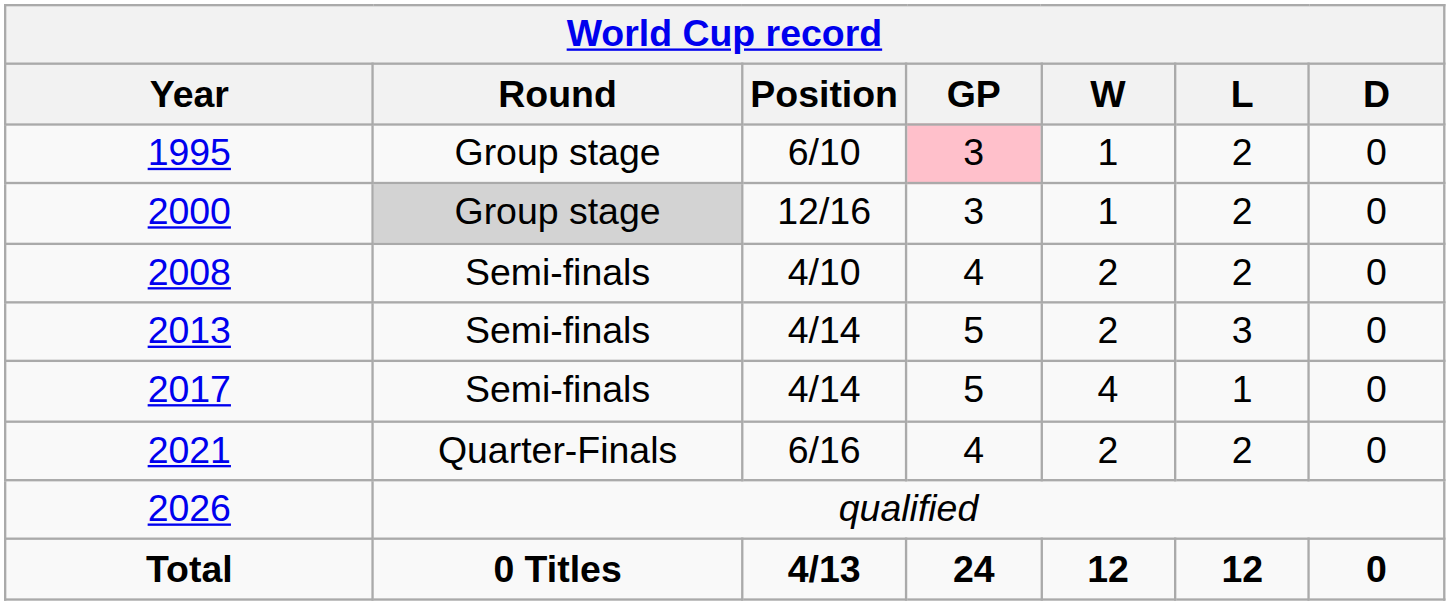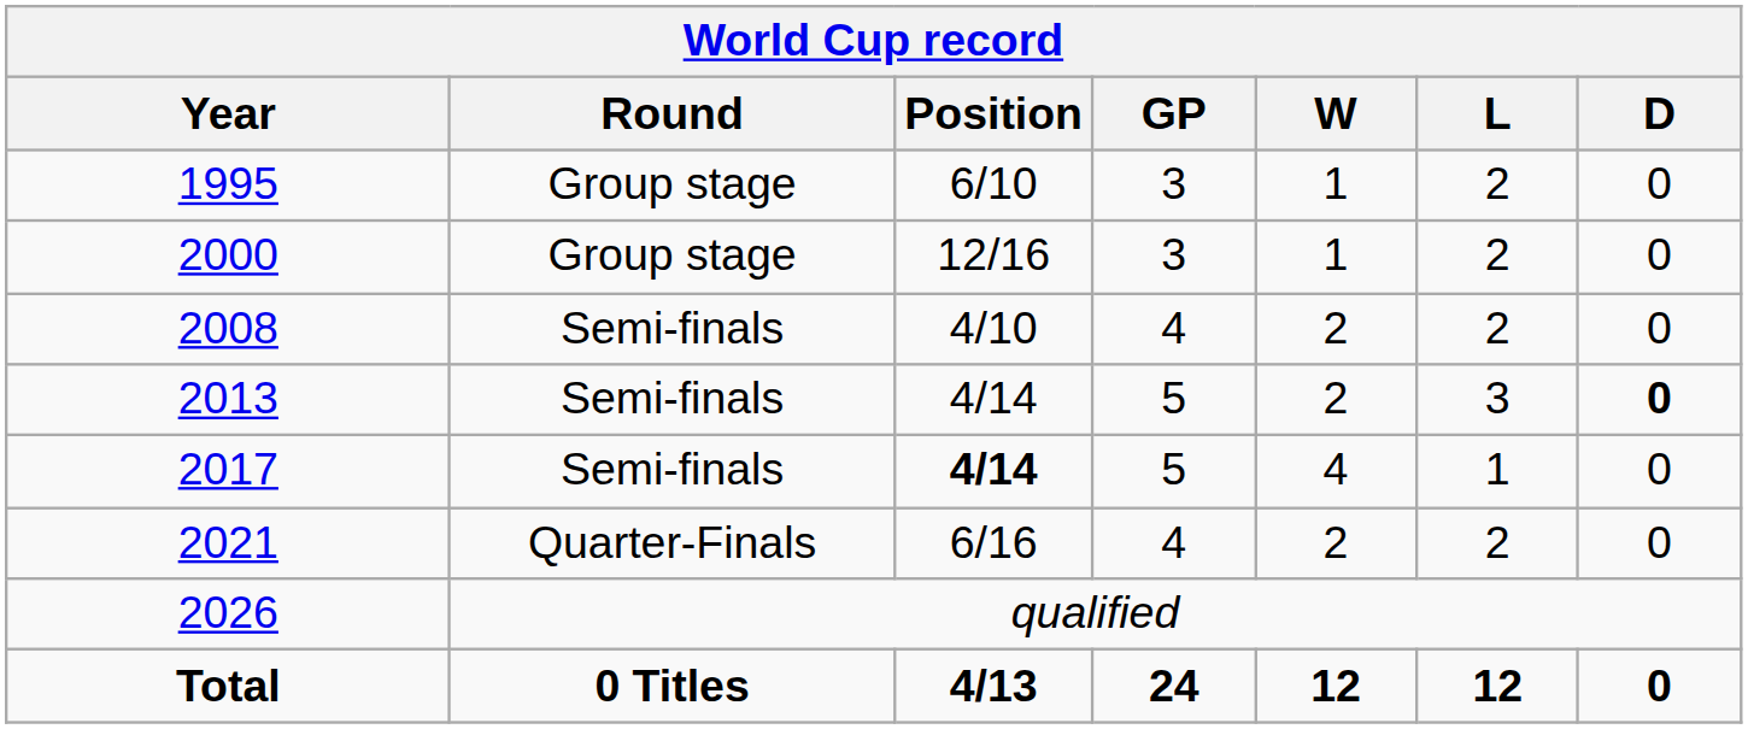1995 | World Cup record / GP: pink background -> no background
2000 | World Cup record / Round: lightgrey background -> no background
2013 | World Cup record / D: normal -> bold
2017 | World Cup record / Position: normal -> bold
